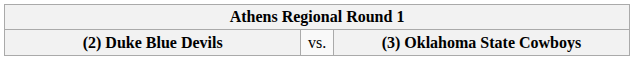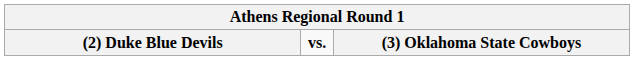(2) Duke Blue Devils | column 2: normal -> bold
